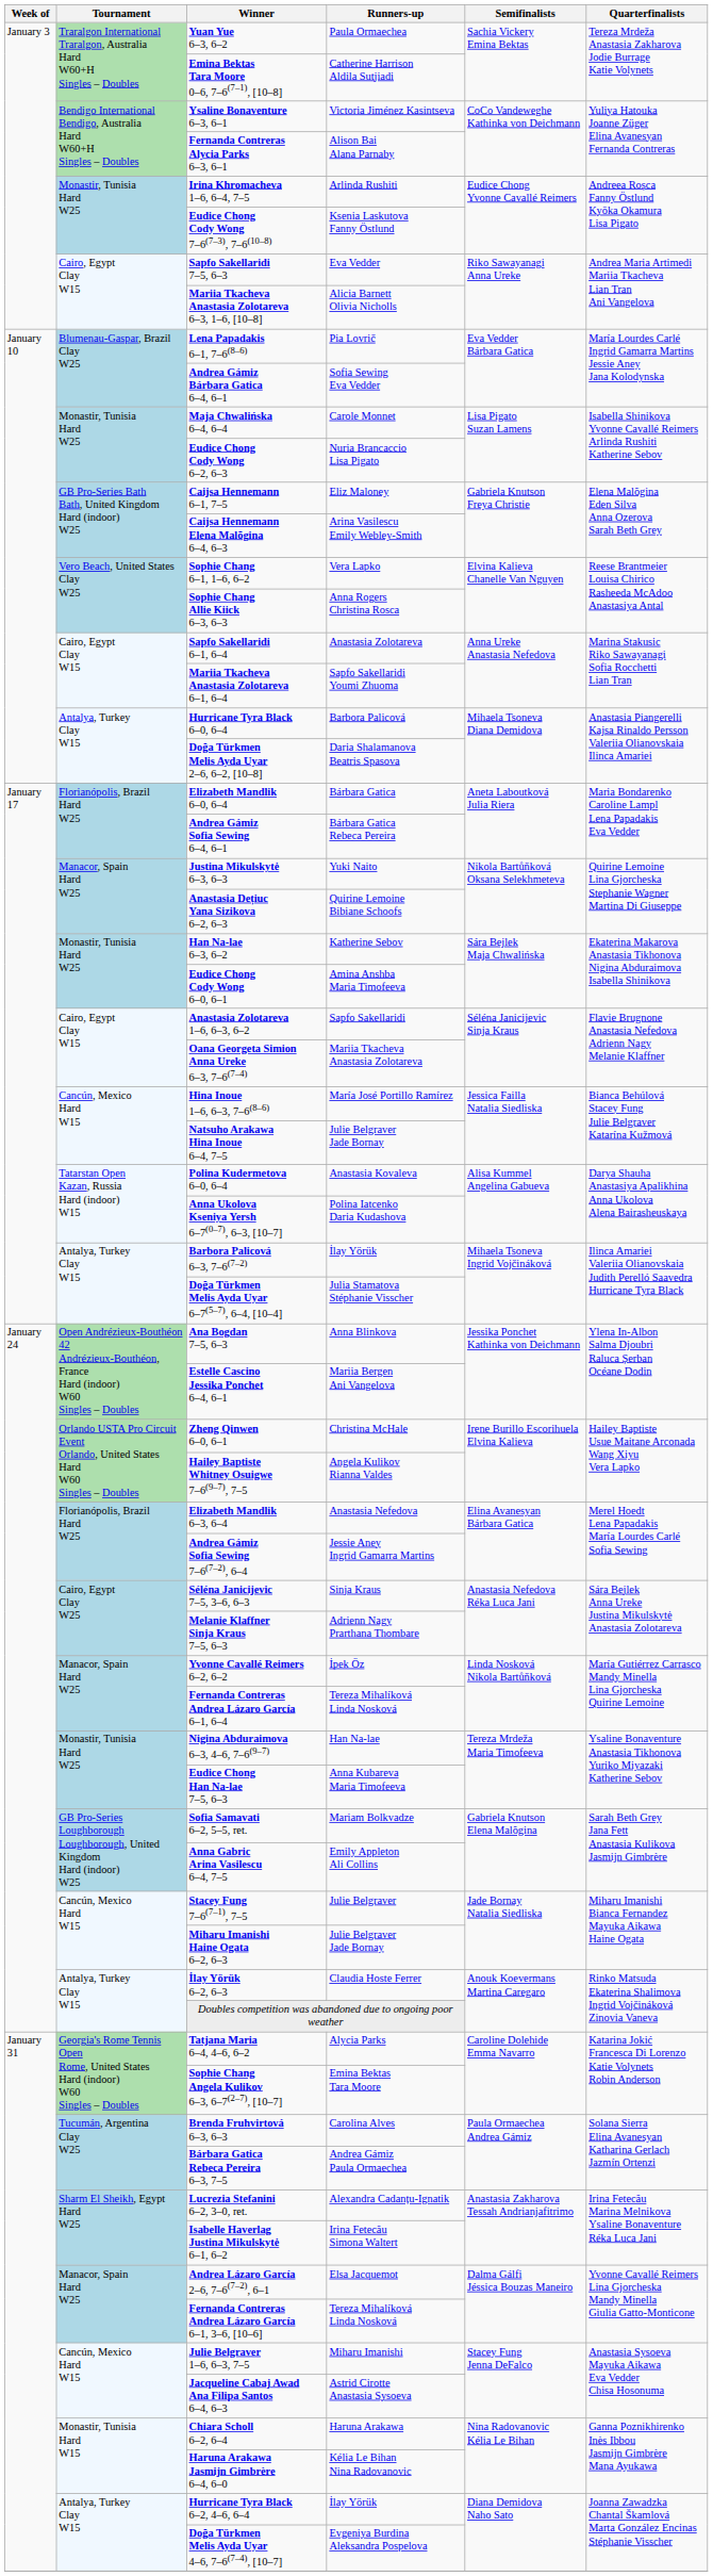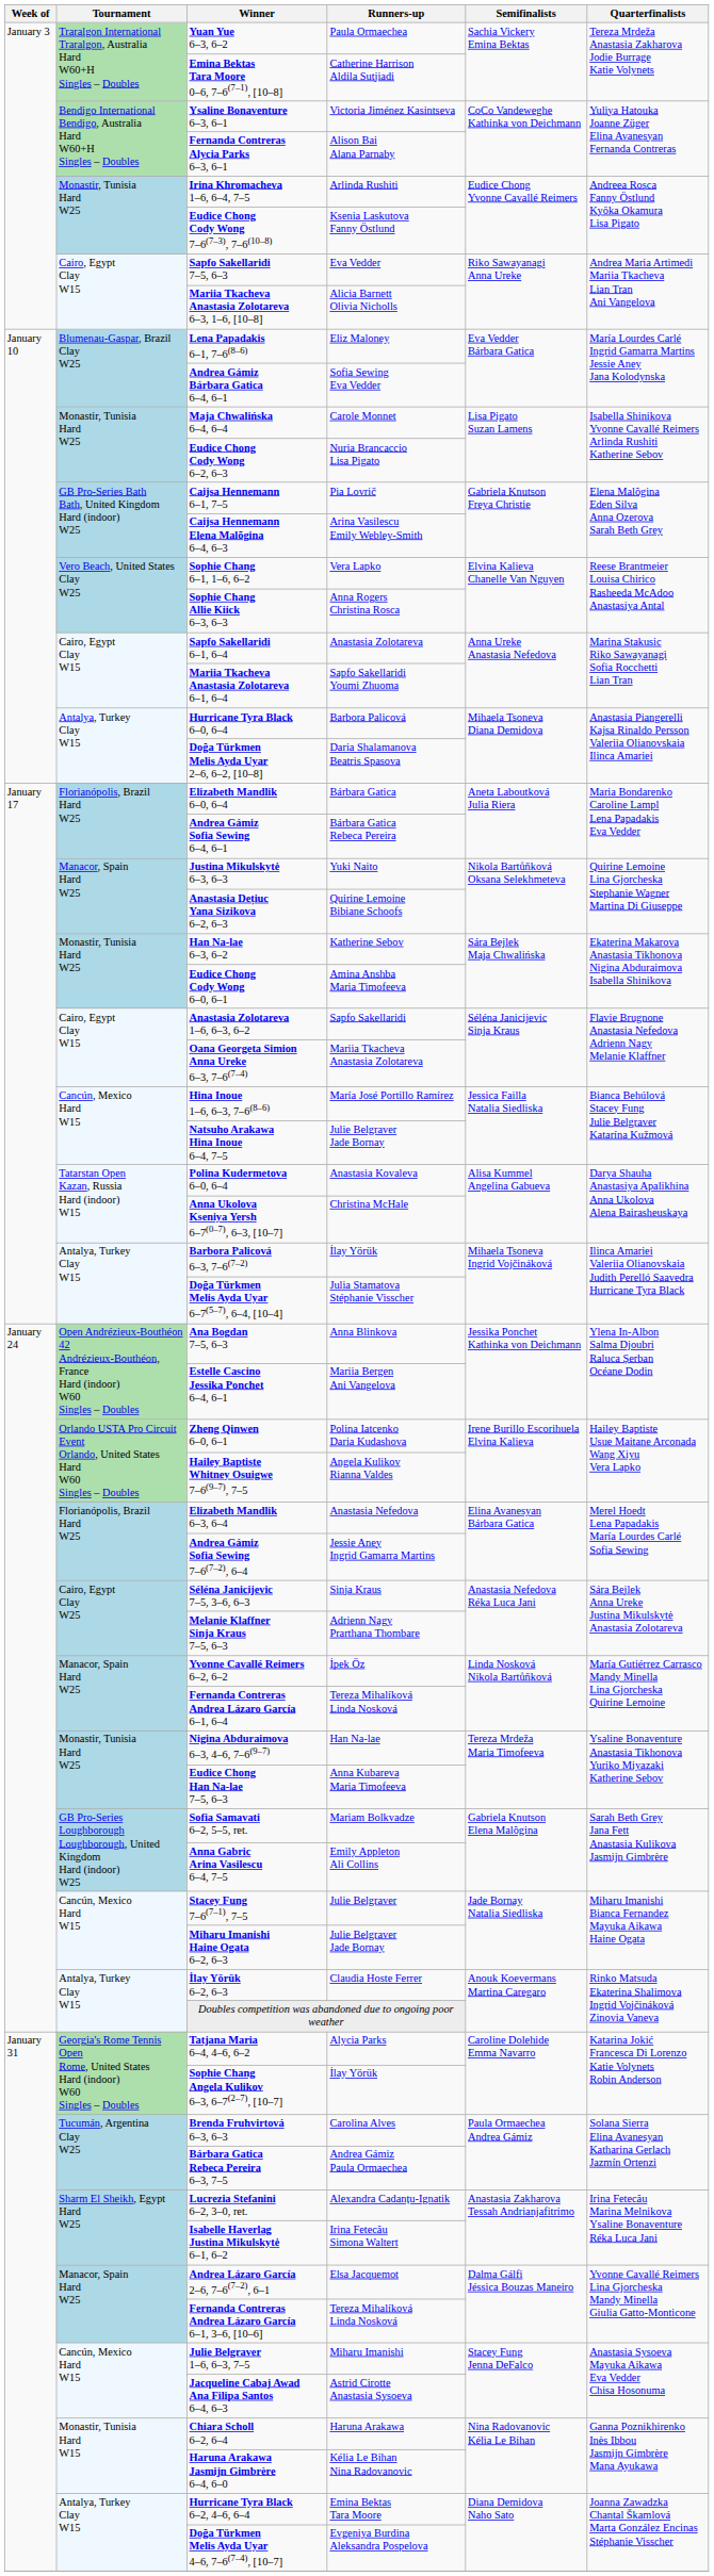Lena Papadakis 6–1, 7–6(8–6) | Runners-up: Pia Lovrič -> Eliz Maloney
Caijsa Hennemann 6–1, 7–5 | Runners-up: Eliz Maloney -> Pia Lovrič
Anna Ukolova Kseniya Yersh 6–7(0–7), 6–3, [10–7] | Runners-up: Polina Iatcenko Daria Kudashova -> Christina McHale
Zheng Qinwen 6–0, 6–1 | Runners-up: Christina McHale -> Polina Iatcenko Daria Kudashova
Sophie Chang Angela Kulikov 6–3, 6–7(2–7), [10–7] | Runners-up: Emina Bektas Tara Moore -> İlay Yörük
Hurricane Tyra Black 6–2, 4–6, 6–4 | Runners-up: İlay Yörük -> Emina Bektas Tara Moore
